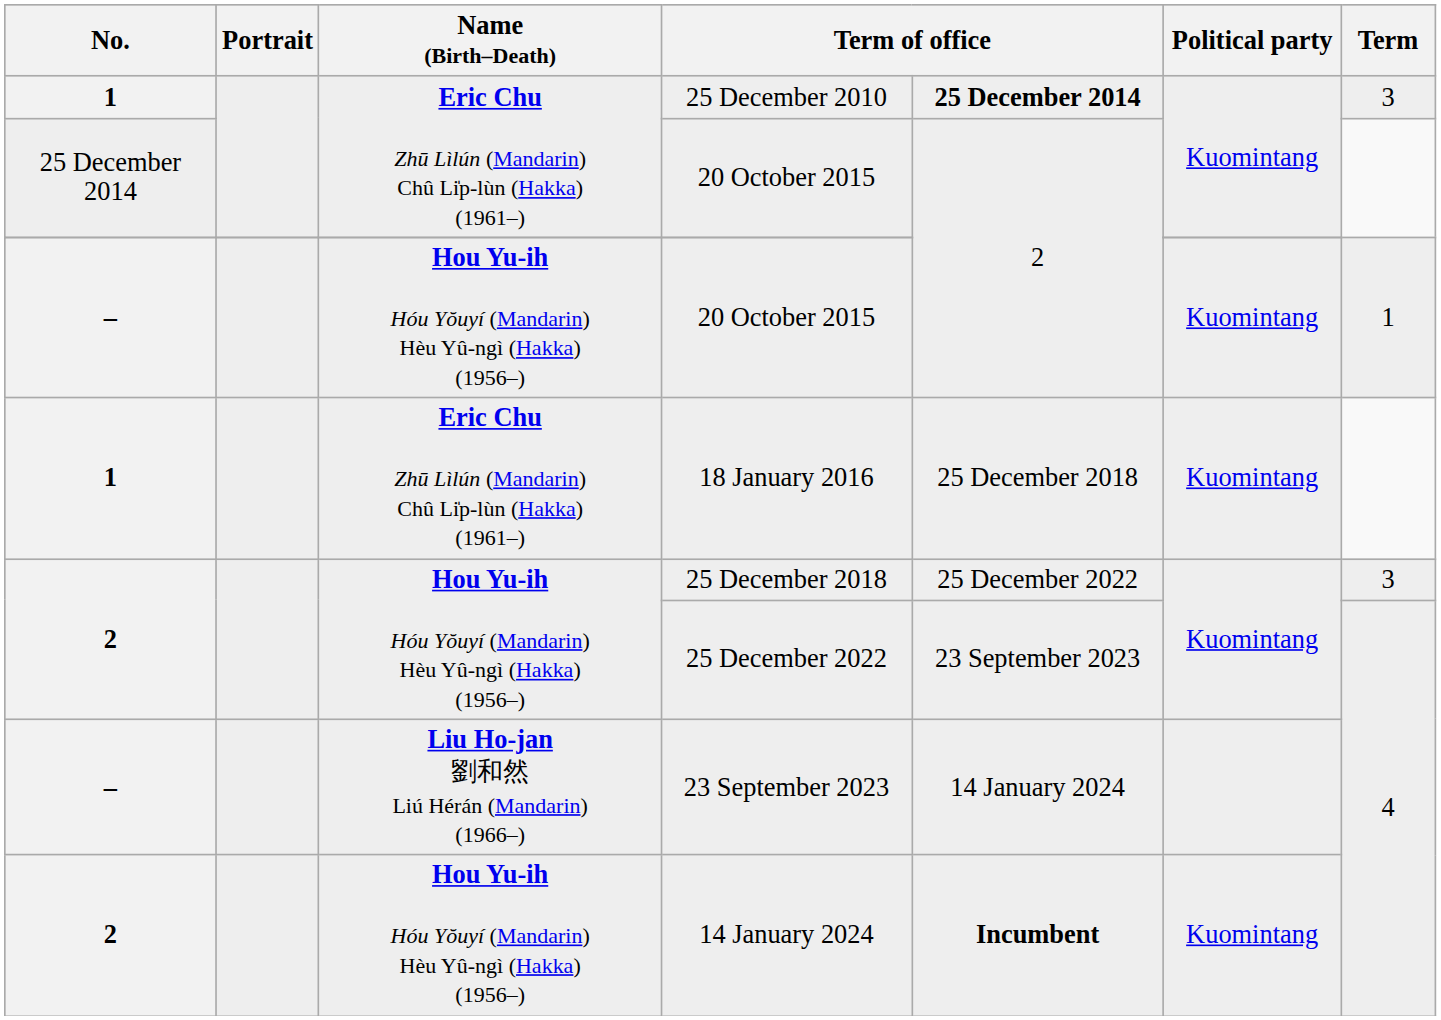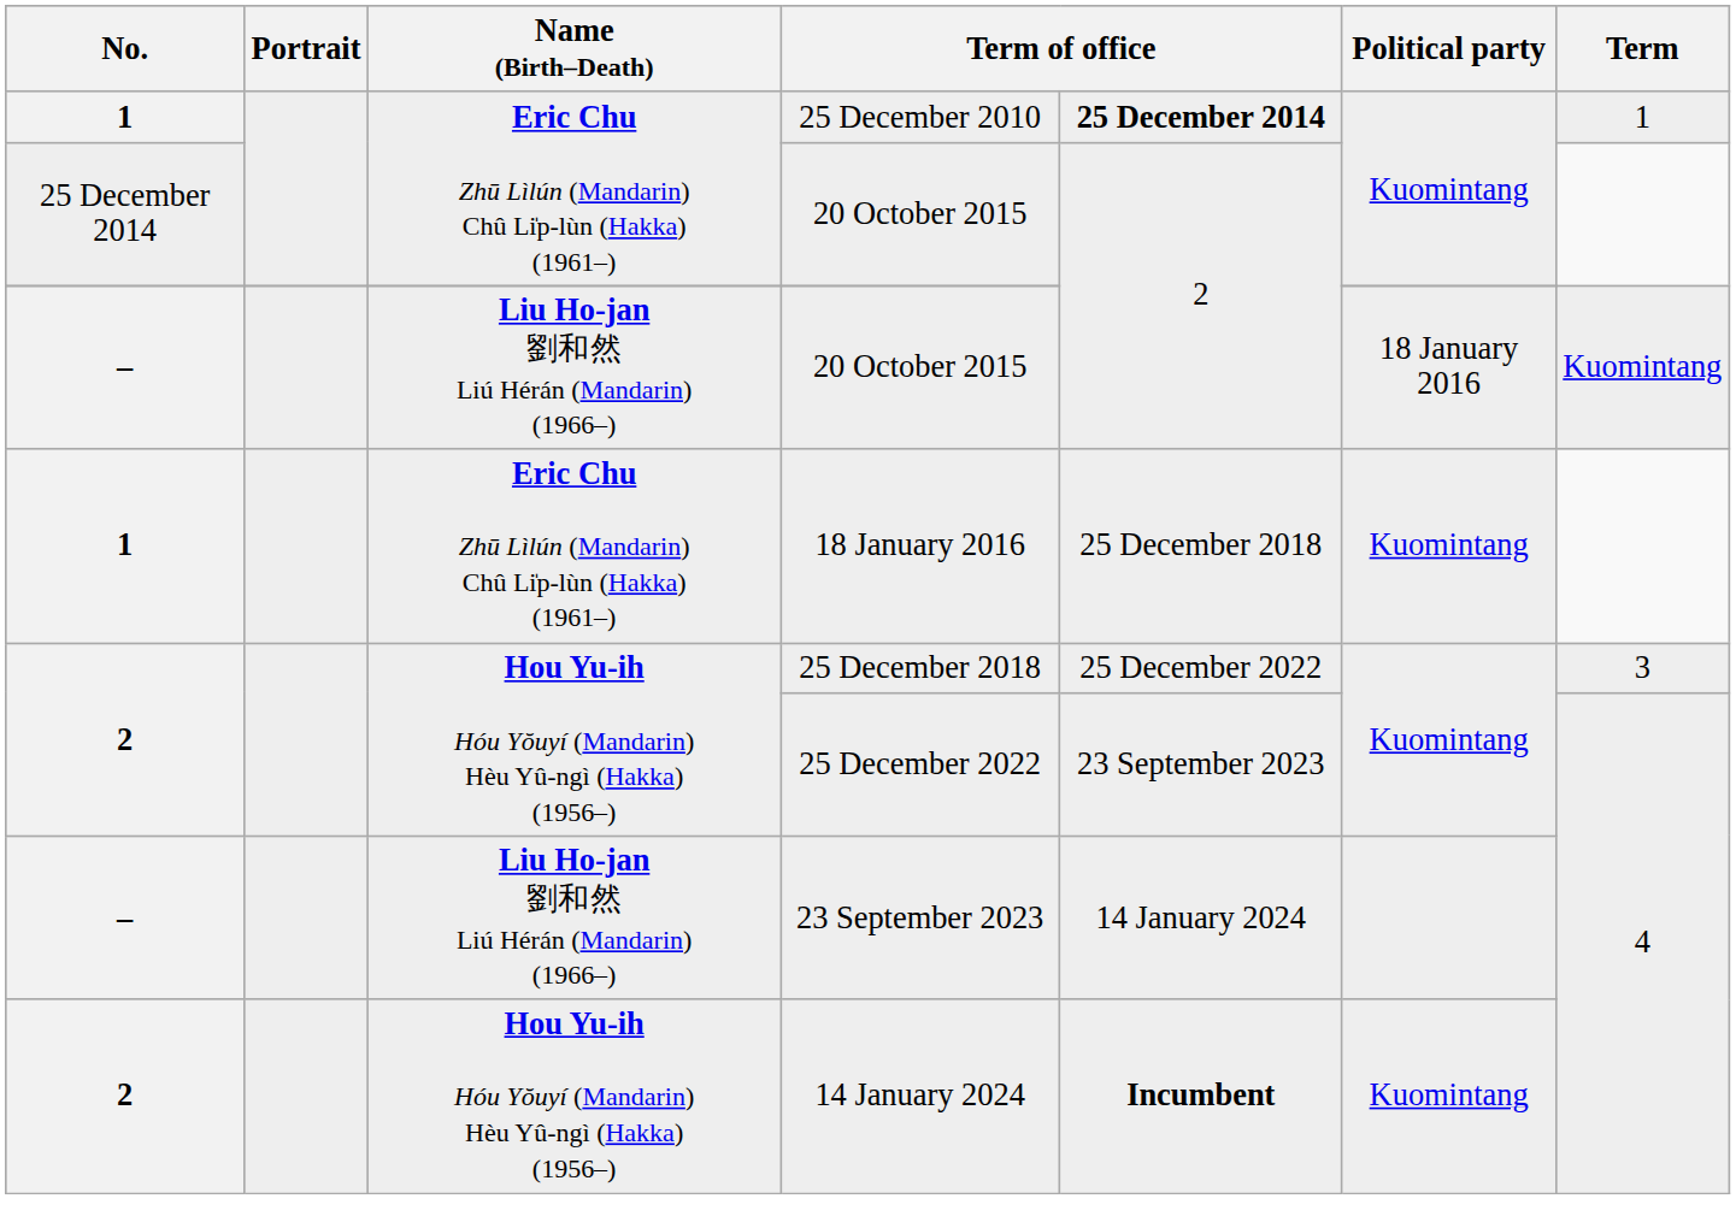25 December 2010 | Term: 3 -> 1
– / 20 October 2015 | Name (Birth–Death): Hou Yu-ih Hóu Yŏuyí (Mandarin) Hèu Yû-ngì (Hakka) (1956–) -> Liu Ho-jan 劉和然 Liú Hérán (Mandarin) (1966–)
– / 20 October 2015 | Political party: Kuomintang -> 18 January 2016
– / 20 October 2015 | Term: 1 -> Kuomintang
